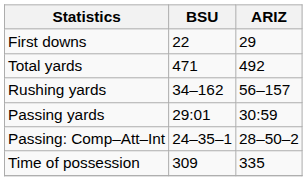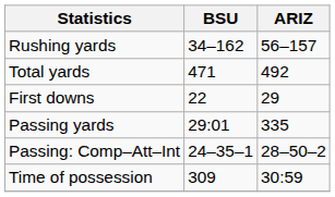rows swapped: First downs <-> Rushing yards
Passing yards | ARIZ: 30:59 -> 335
Time of possession | ARIZ: 335 -> 30:59
